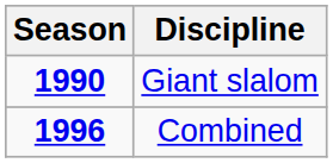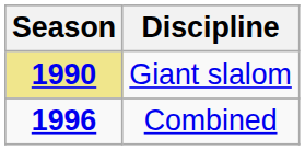Giant slalom | Season: no background -> khaki background
